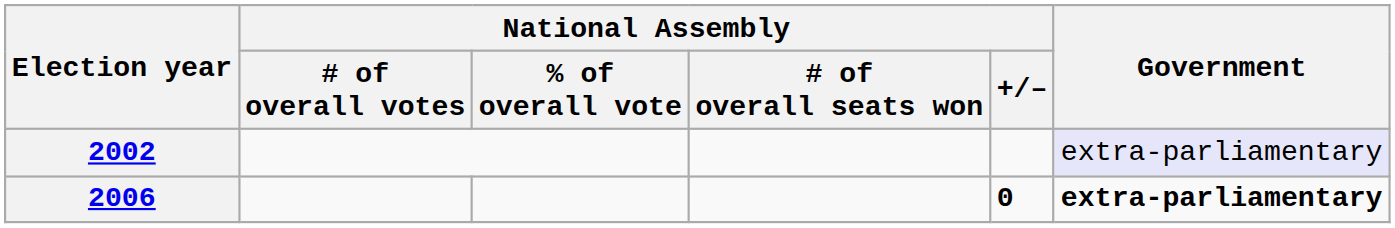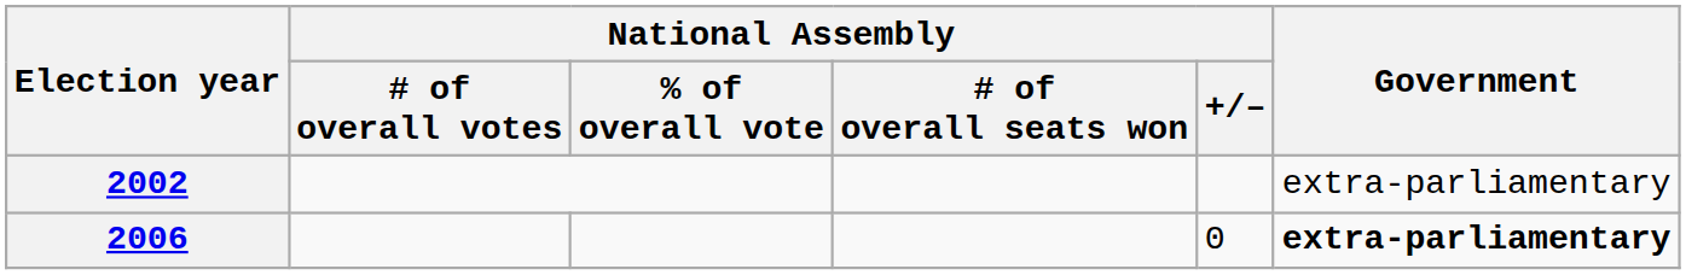2002 | Government: lavender background -> no background
2006 | National Assembly / +/–: bold -> normal
